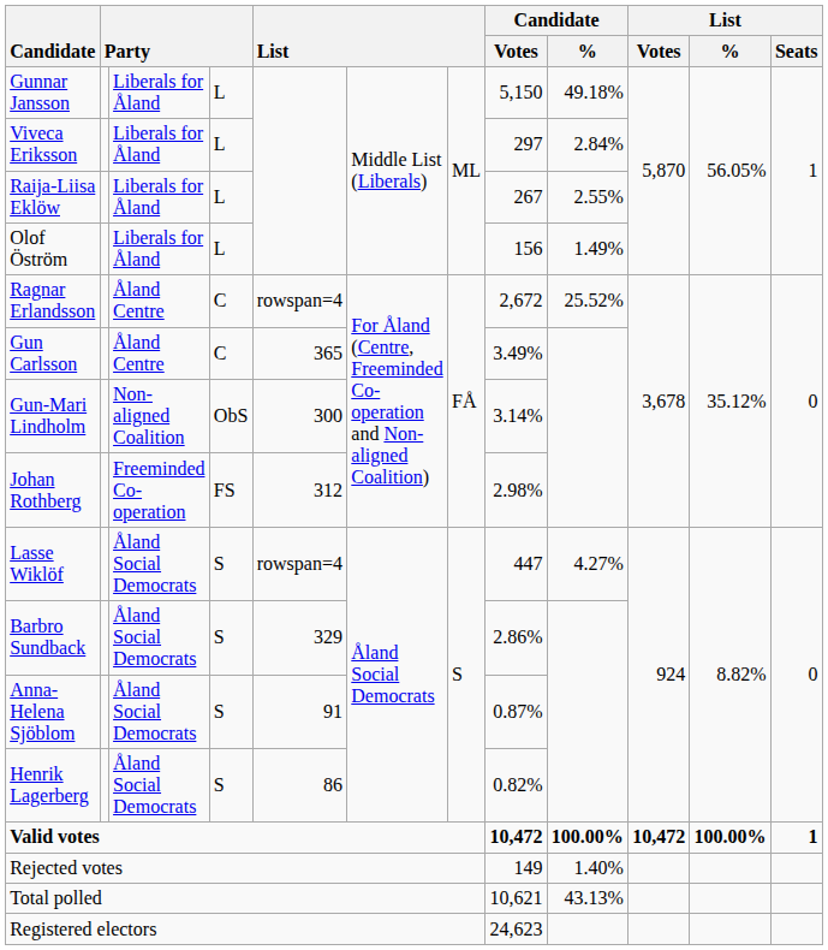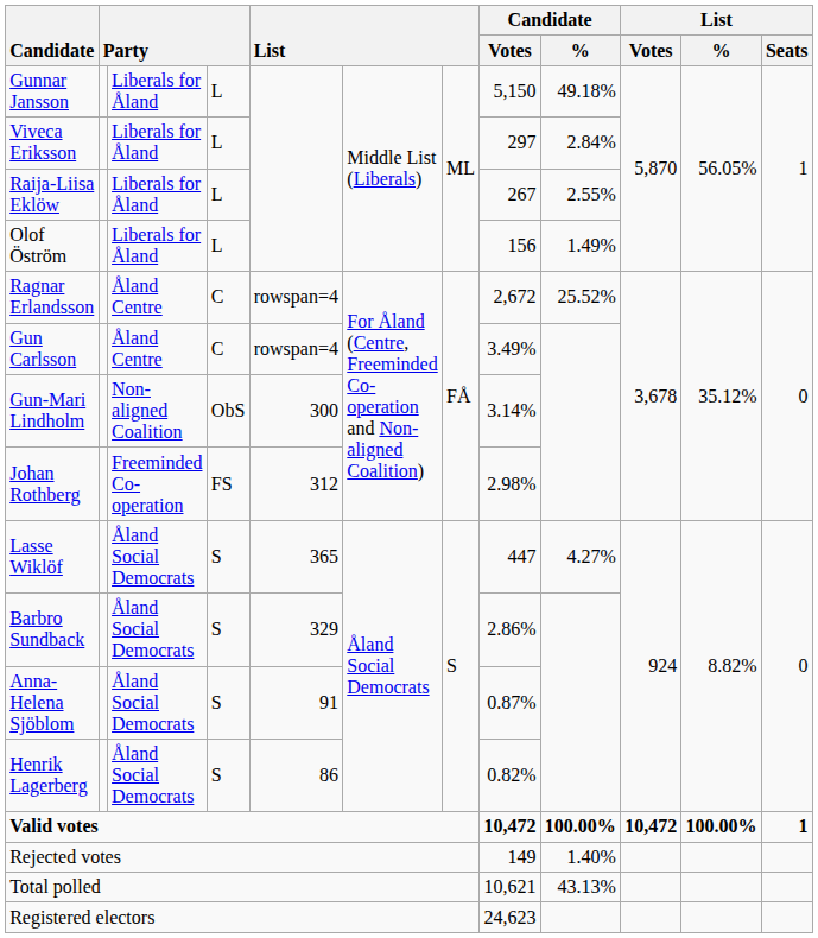Gun Carlsson | column 5: 365 -> rowspan=4
Lasse Wiklöf | column 5: rowspan=4 -> 365
